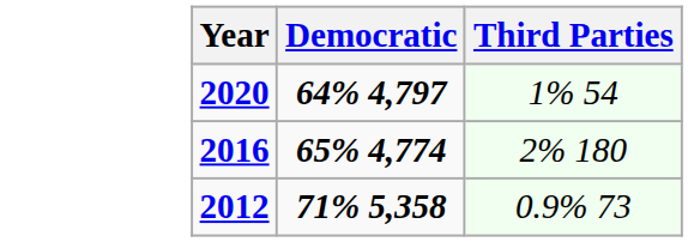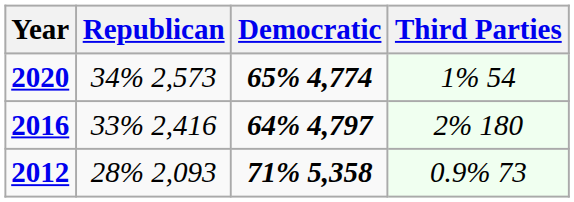+ column: Republican | 34% 2,573 | 33% 2,416 | 28% 2,093
2020 | Democratic: 64% 4,797 -> 65% 4,774
2016 | Democratic: 65% 4,774 -> 64% 4,797
